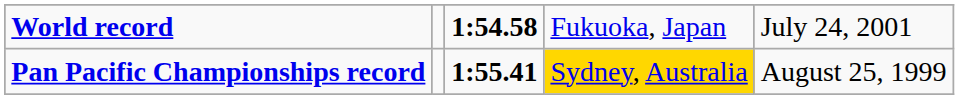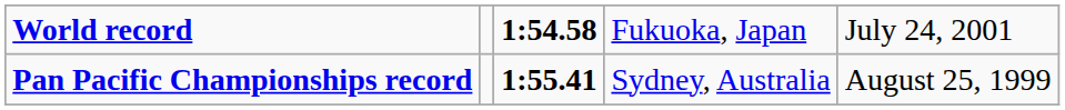Pan Pacific Championships record | column 4: gold background -> no background
